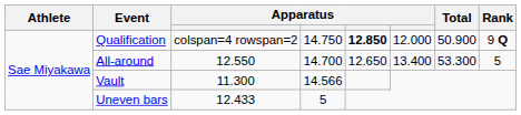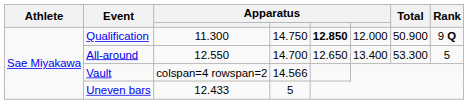Qualification | column 3: colspan=4 rowspan=2 -> 11.300
Vault | column 3: 11.300 -> colspan=4 rowspan=2
